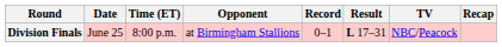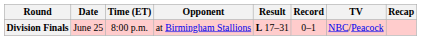columns swapped: Result <-> Record
